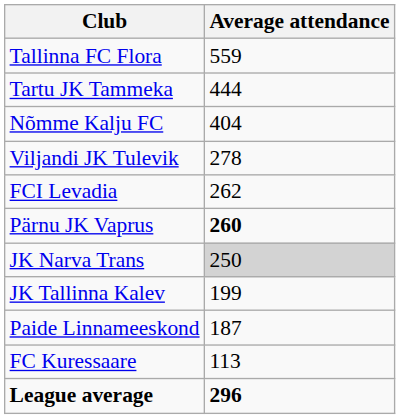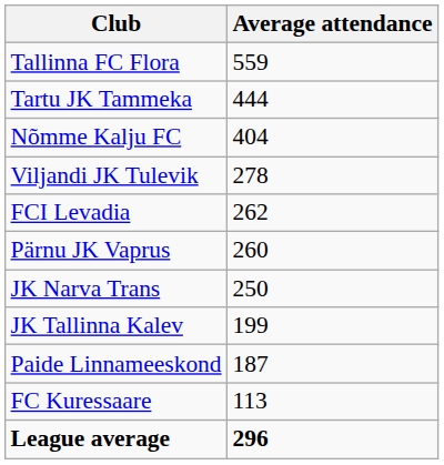Pärnu JK Vaprus | Average attendance: bold -> normal
JK Narva Trans | Average attendance: lightgrey background -> no background
